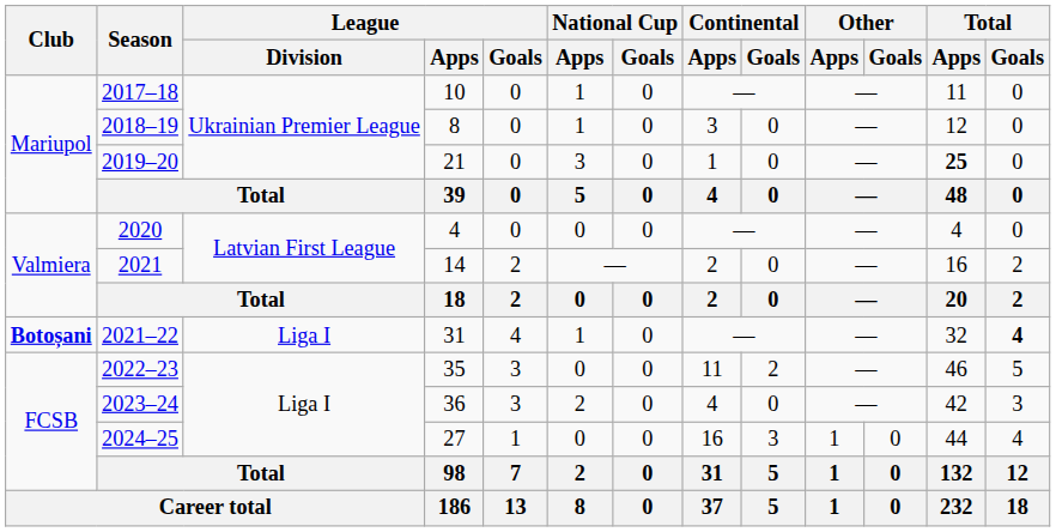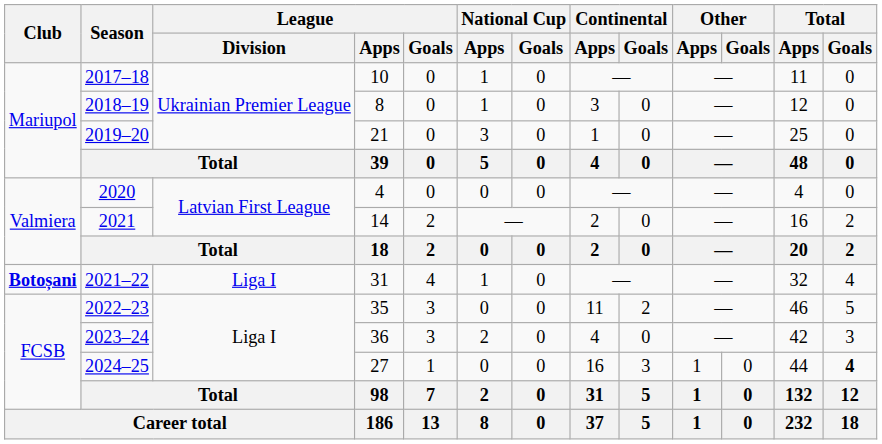2019–20 | Total / Apps: bold -> normal
2021–22 | Total / Goals: bold -> normal
2024–25 | Total / Goals: normal -> bold
